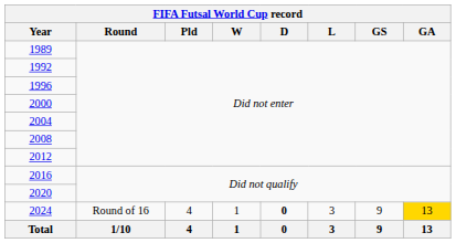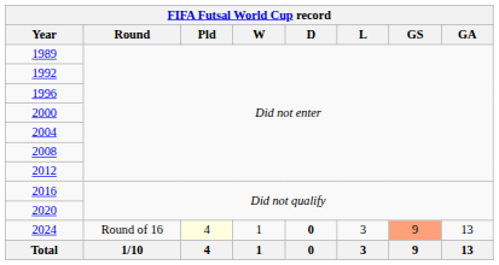2024 | FIFA Futsal World Cup record / Pld: no background -> lightyellow background
2024 | FIFA Futsal World Cup record / GS: no background -> lightsalmon background
2024 | FIFA Futsal World Cup record / GA: gold background -> no background
